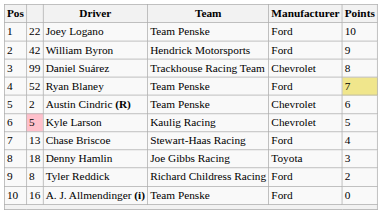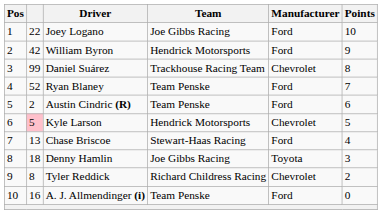Joey Logano | Team: Team Penske -> Joe Gibbs Racing
Ryan Blaney | Points: khaki background -> no background
Austin Cindric (R) | Manufacturer: Chevrolet -> Ford
Kyle Larson | Team: Kaulig Racing -> Hendrick Motorsports
Tyler Reddick | Manufacturer: Ford -> Chevrolet
